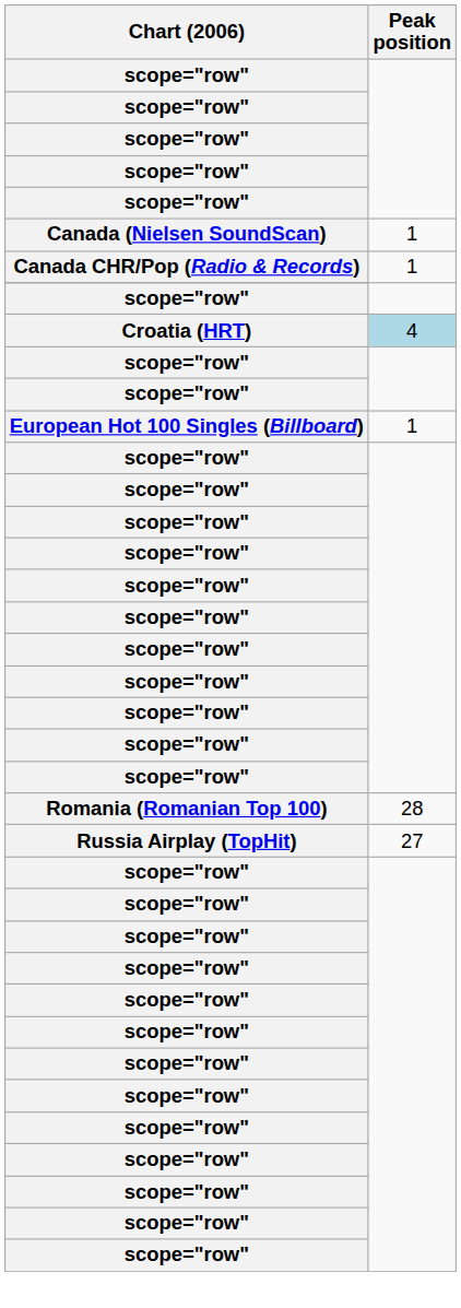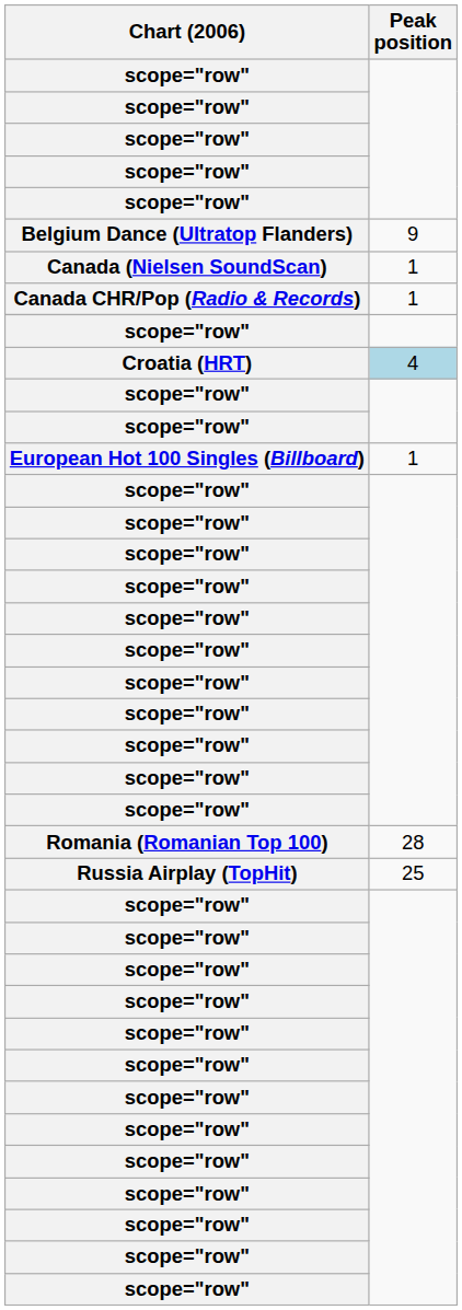+ row: Belgium Dance (Ultratop Flanders) | 9
Russia Airplay (TopHit) | Peak position: 27 -> 25
